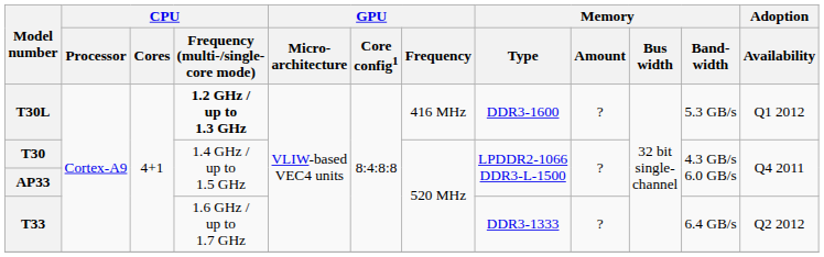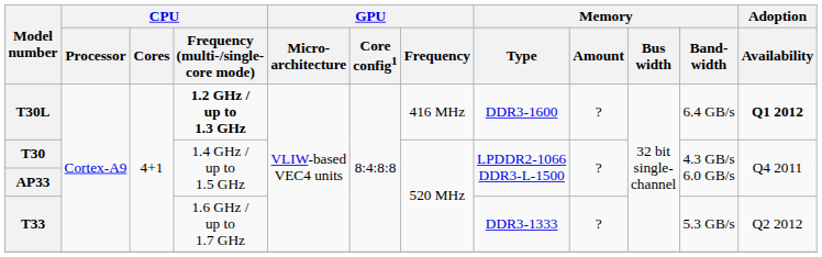T30L | Memory / Band- width: 5.3 GB/s -> 6.4 GB/s
T30L | Adoption / Availability: normal -> bold
T33 | Memory / Band- width: 6.4 GB/s -> 5.3 GB/s
